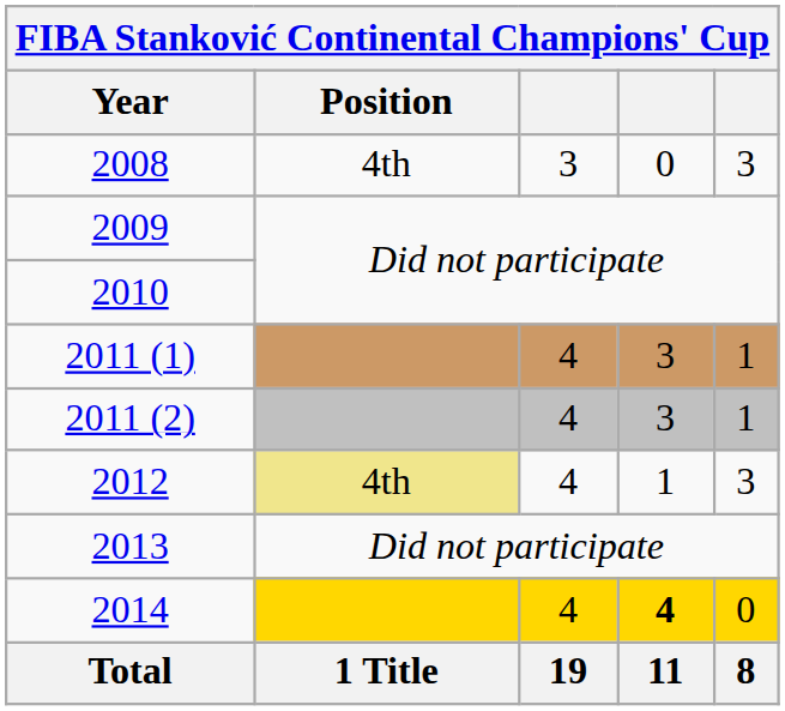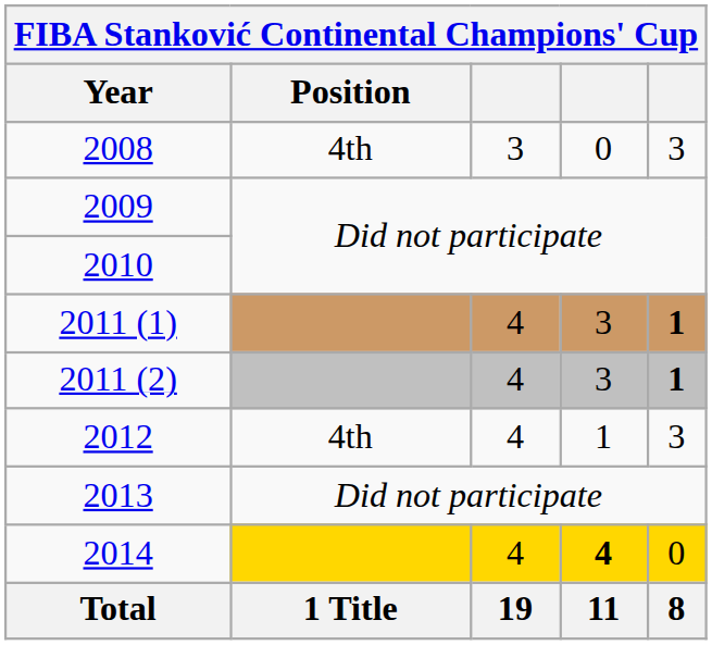2011 (1) | column 5: normal -> bold
2011 (2) | column 5: normal -> bold
2012 | Position: khaki background -> no background
